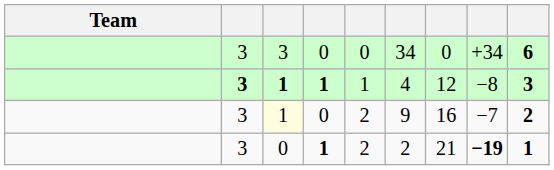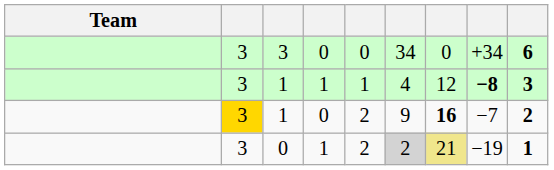row 3 | column 2: bold -> normal
row 3 | column 3: bold -> normal
row 3 | column 4: bold -> normal
row 3 | column 8: normal -> bold
row 4 | column 2: no background -> gold background
row 4 | column 3: lightyellow background -> no background
row 4 | column 7: normal -> bold
row 5 | column 4: bold -> normal
row 5 | column 6: no background -> lightgrey background
row 5 | column 7: no background -> khaki background
row 5 | column 8: bold -> normal
